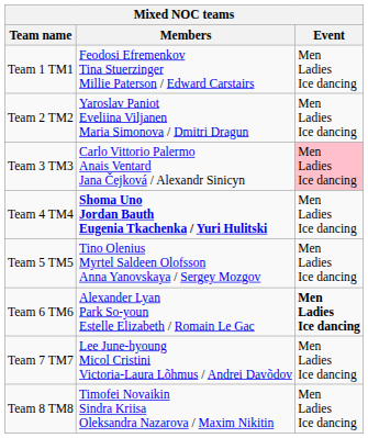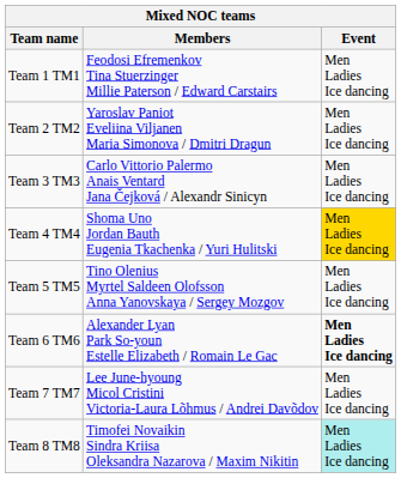Team 3 TM3 | Event: pink background -> no background
Team 4 TM4 | Members: bold -> normal
Team 4 TM4 | Event: no background -> gold background
Team 8 TM8 | Event: no background -> paleturquoise background
